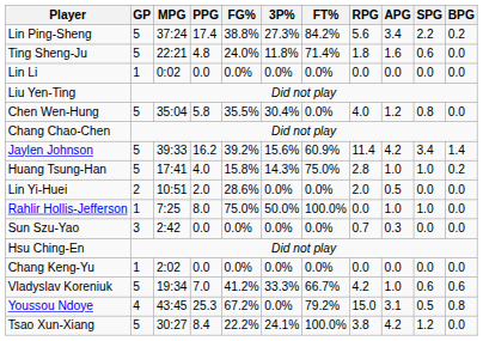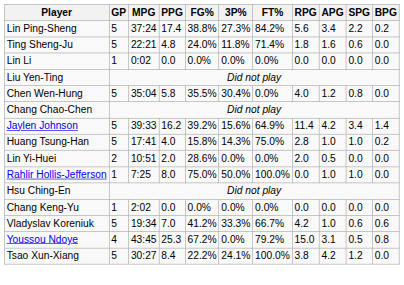Jaylen Johnson | FT%: 60.9% -> 64.9%
- row: Sun Szu-Yao | 3 | 2:42 | 0.0 | 0.0% | 0.0% | 0.0% | 0.7 | 0.3 | 0.0 | 0.0
